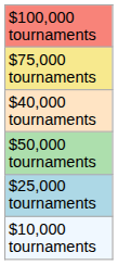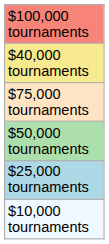row 2 | column 1: $75,000 tournaments -> $40,000 tournaments
row 3 | column 1: $40,000 tournaments -> $75,000 tournaments
